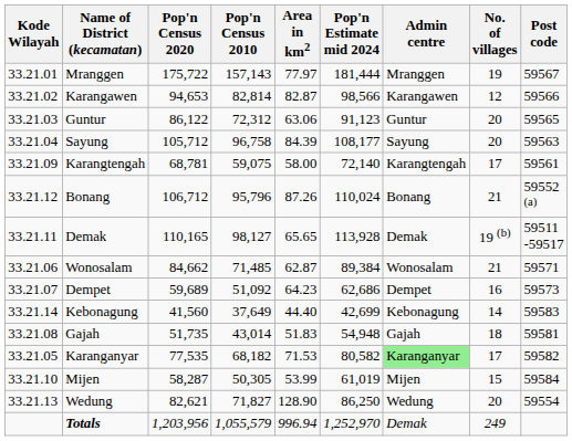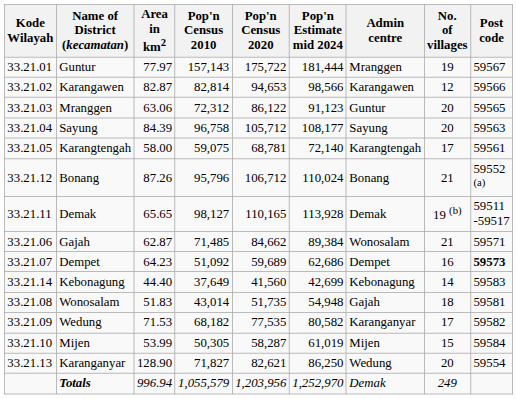columns swapped: Area in km2 <-> Pop'n Census 2020
row 2 | Name of District (kecamatan): Mranggen -> Guntur
row 4 | Name of District (kecamatan): Guntur -> Mranggen
row 6 | Kode Wilayah: 33.21.09 -> 33.21.05
row 9 | Name of District (kecamatan): Wonosalam -> Gajah
row 10 | Post code: normal -> bold
row 12 | Name of District (kecamatan): Gajah -> Wonosalam
row 13 | Kode Wilayah: 33.21.05 -> 33.21.09
row 13 | Name of District (kecamatan): Karanganyar -> Wedung
row 13 | Admin centre: lightgreen background -> no background
row 15 | Name of District (kecamatan): Wedung -> Karanganyar
